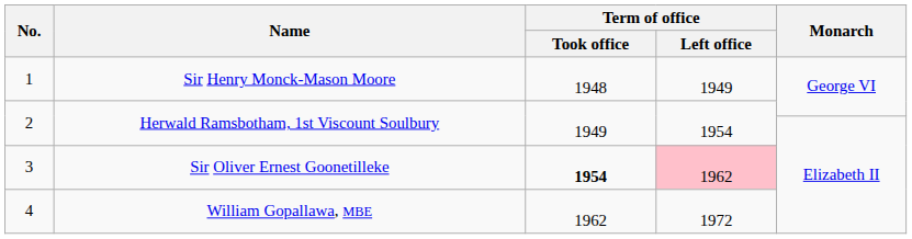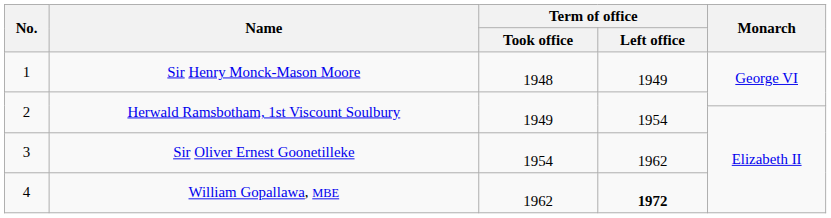3 | Term of office / Took office: bold -> normal
3 | Term of office / Left office: pink background -> no background
4 | Term of office / Left office: normal -> bold
